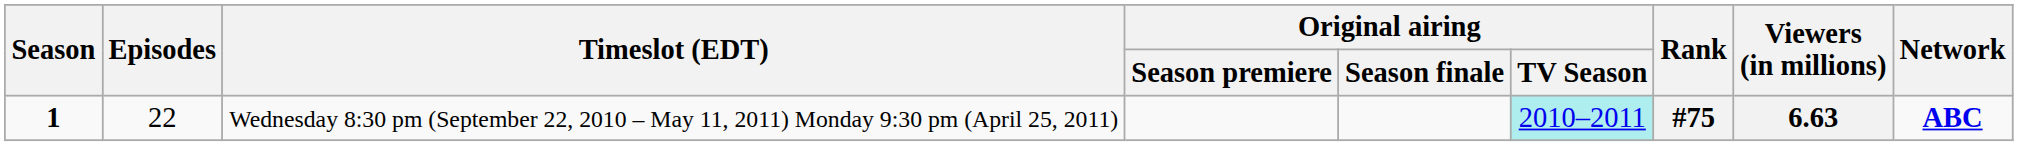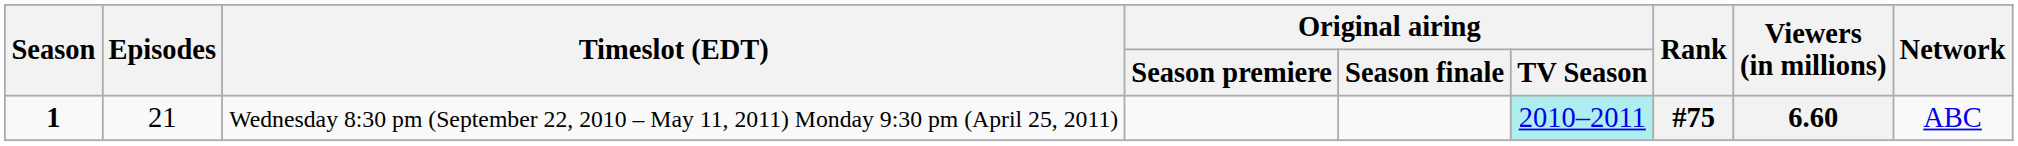row 3 | Episodes: 22 -> 21
row 3 | Viewers (in millions): 6.63 -> 6.60
row 3 | Network: bold -> normal
